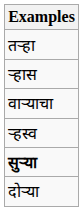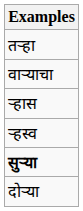row 3 | column 1: ऱ्हास -> वाऱ्याचा
row 4 | column 1: वाऱ्याचा -> ऱ्हास
